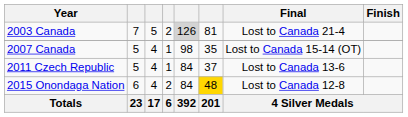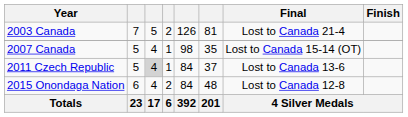2003 Canada | column 5: lightgrey background -> no background
2011 Czech Republic | column 3: no background -> lightgrey background
2015 Onondaga Nation | column 6: gold background -> no background
